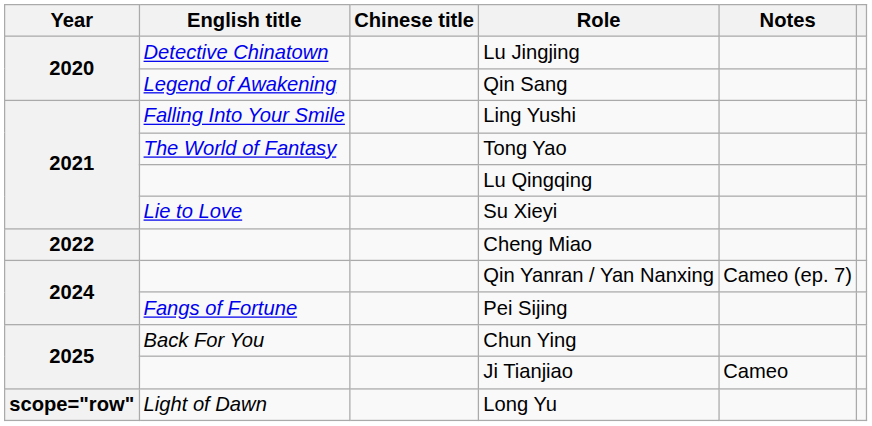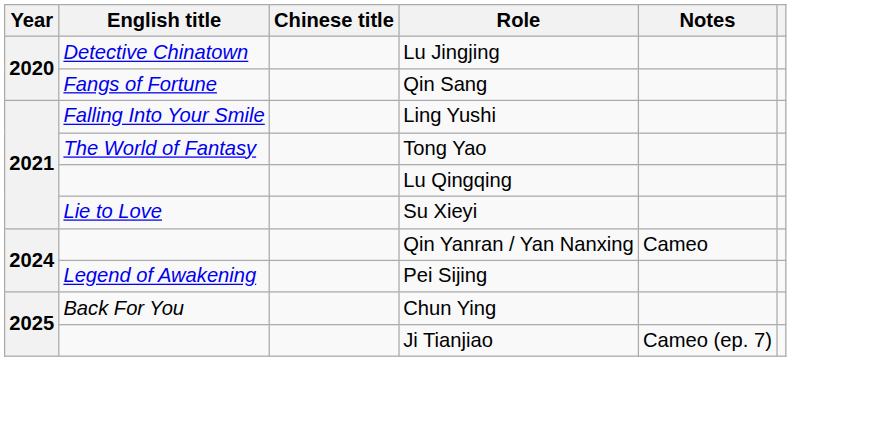Qin Sang | English title: Legend of Awakening -> Fangs of Fortune
- row: 2022 | Cheng Miao
Qin Yanran / Yan Nanxing | Notes: Cameo (ep. 7) -> Cameo
Pei Sijing | English title: Fangs of Fortune -> Legend of Awakening
Ji Tianjiao | Notes: Cameo -> Cameo (ep. 7)
- row: scope="row" | Light of Dawn | Long Yu
